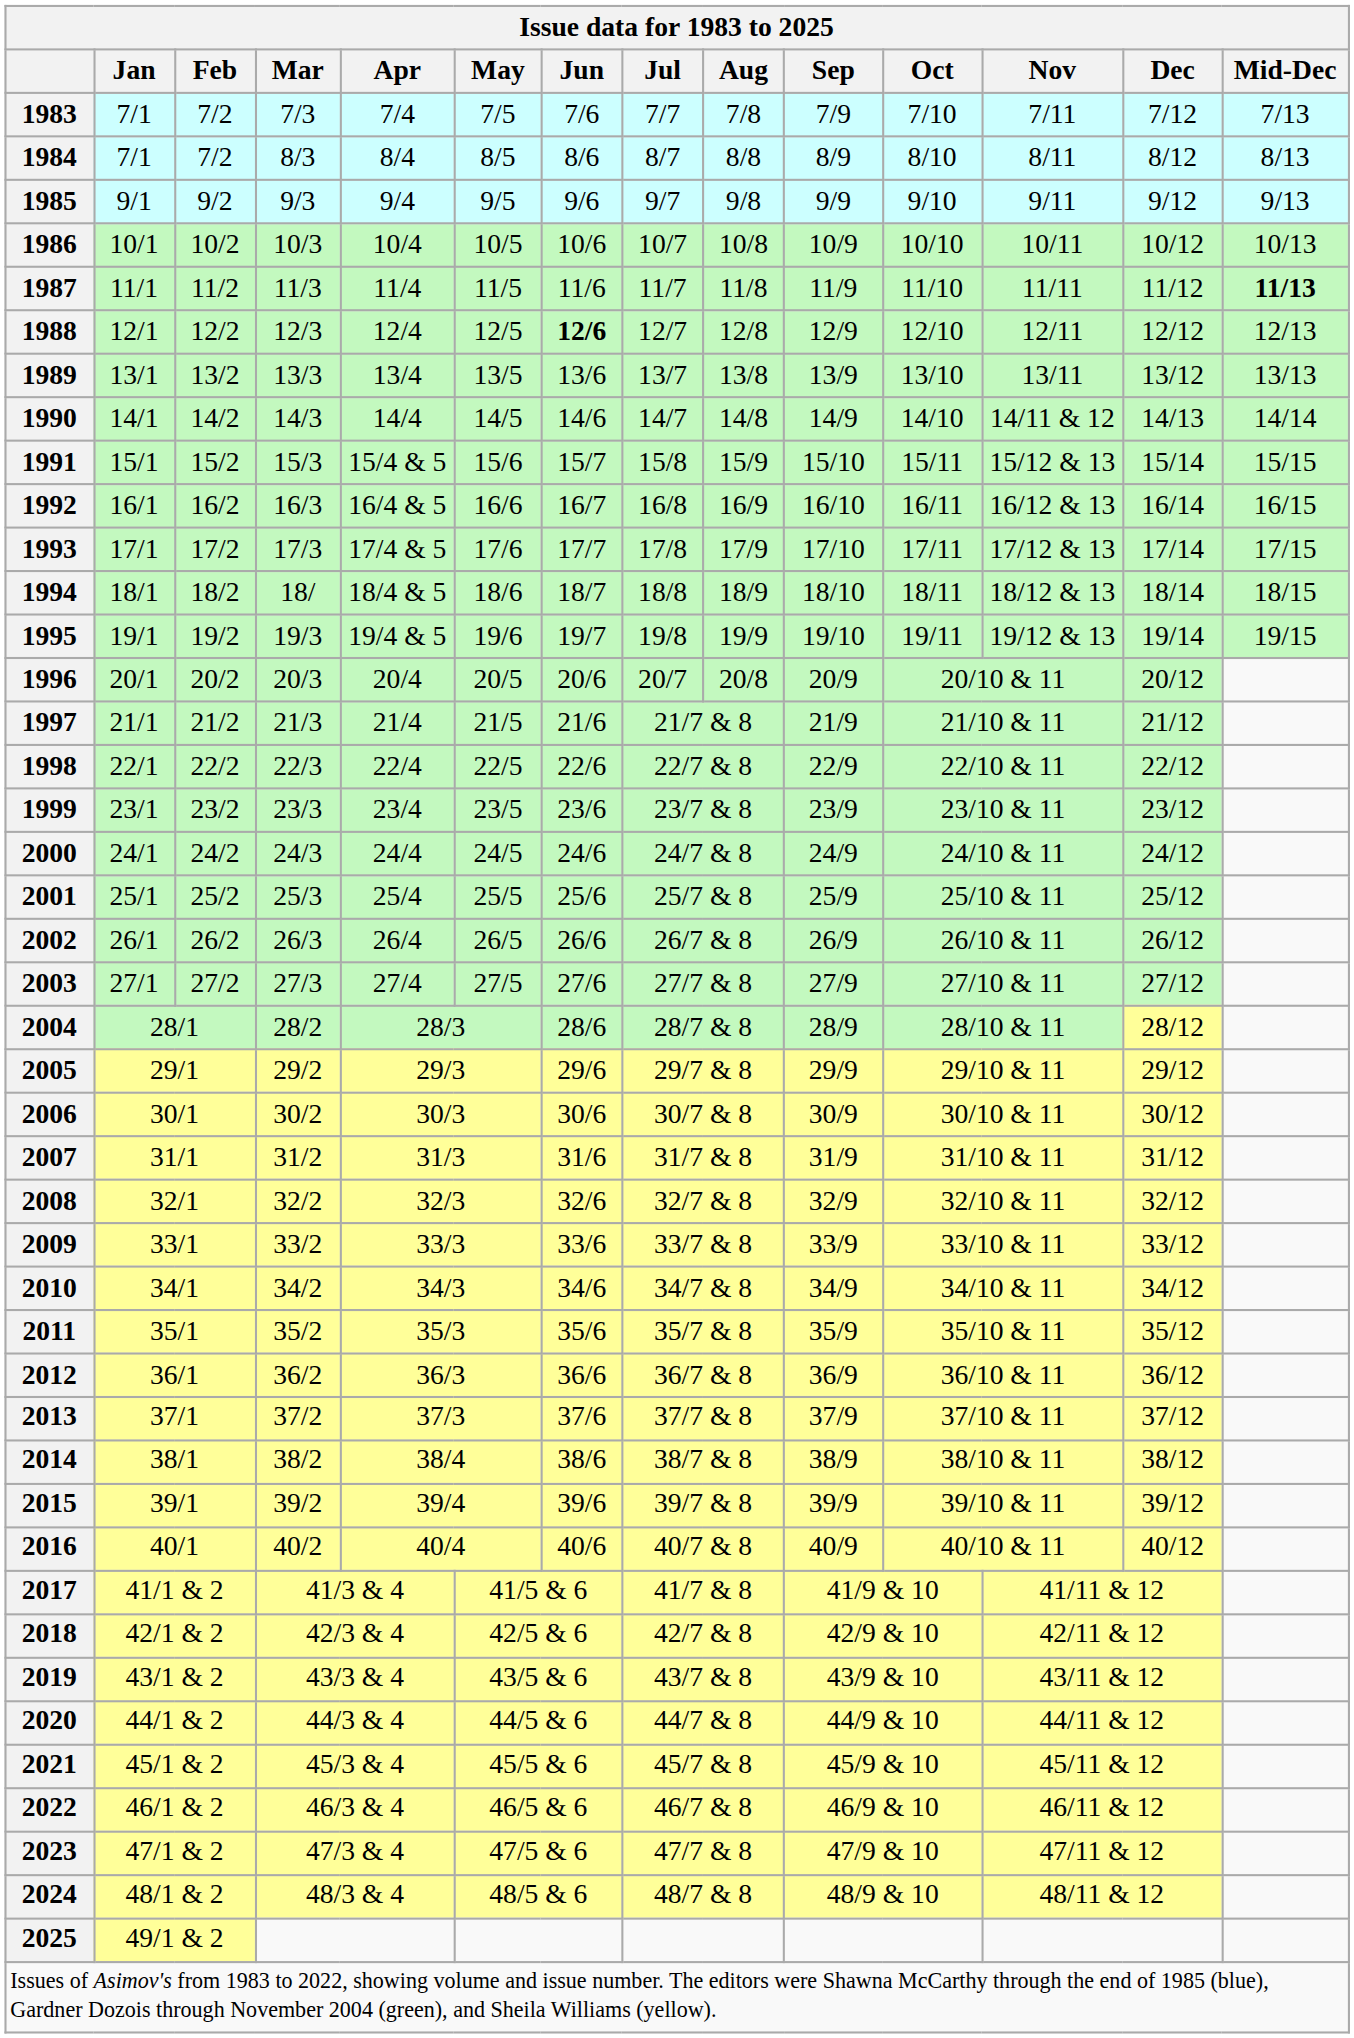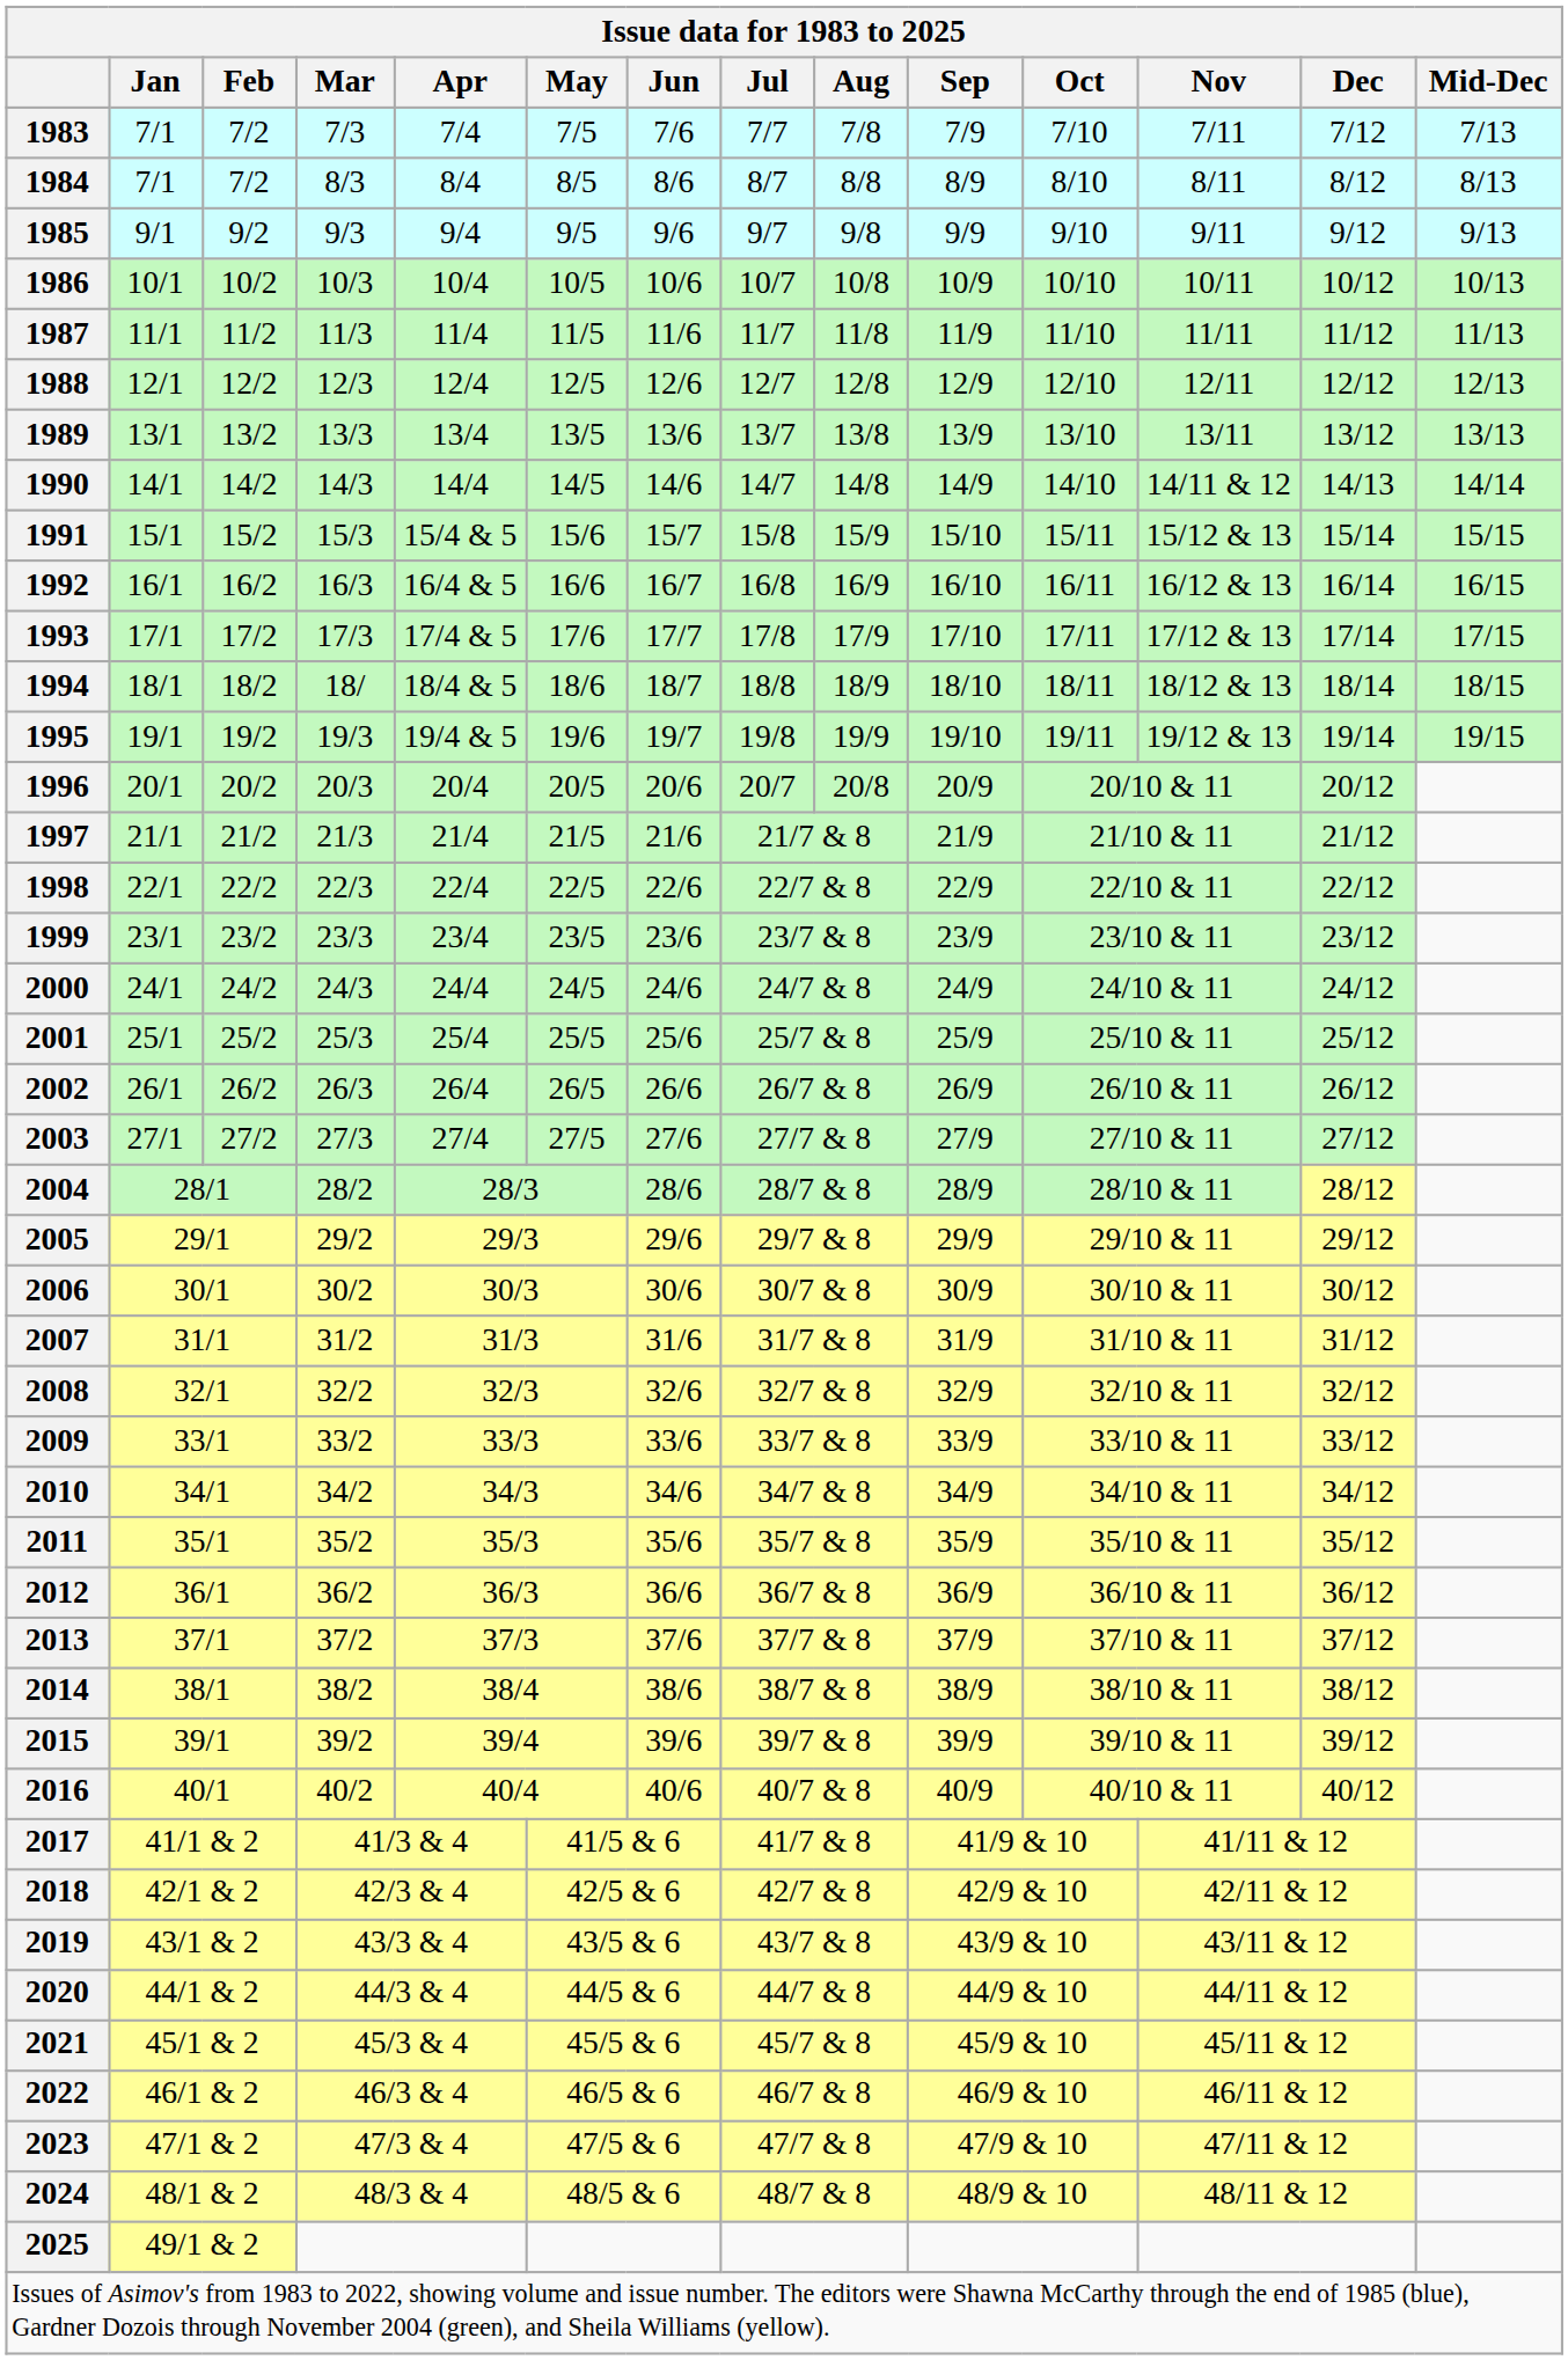1987 | Mid-Dec: bold -> normal
1988 | Jun: bold -> normal
